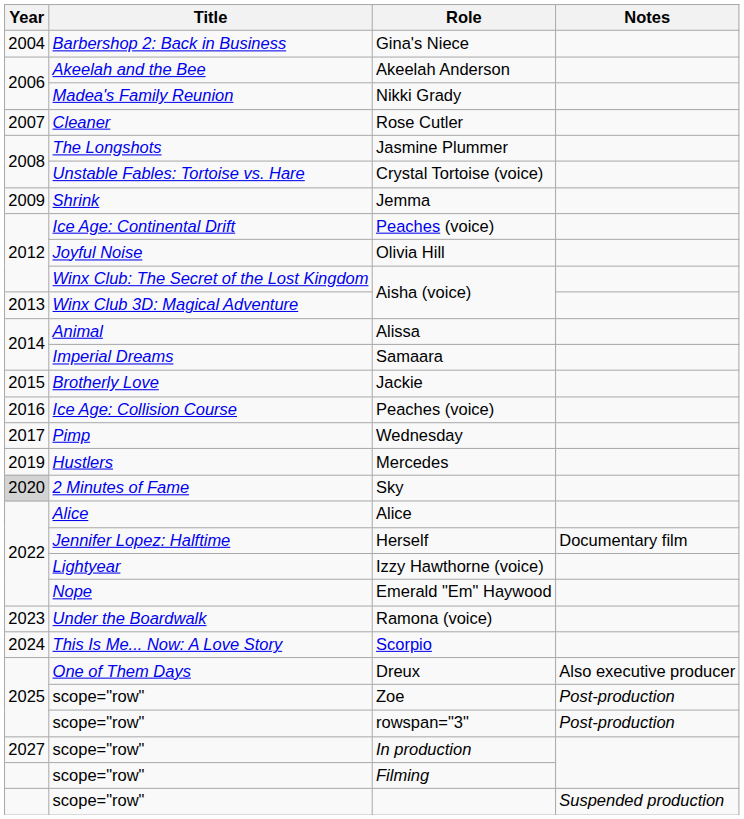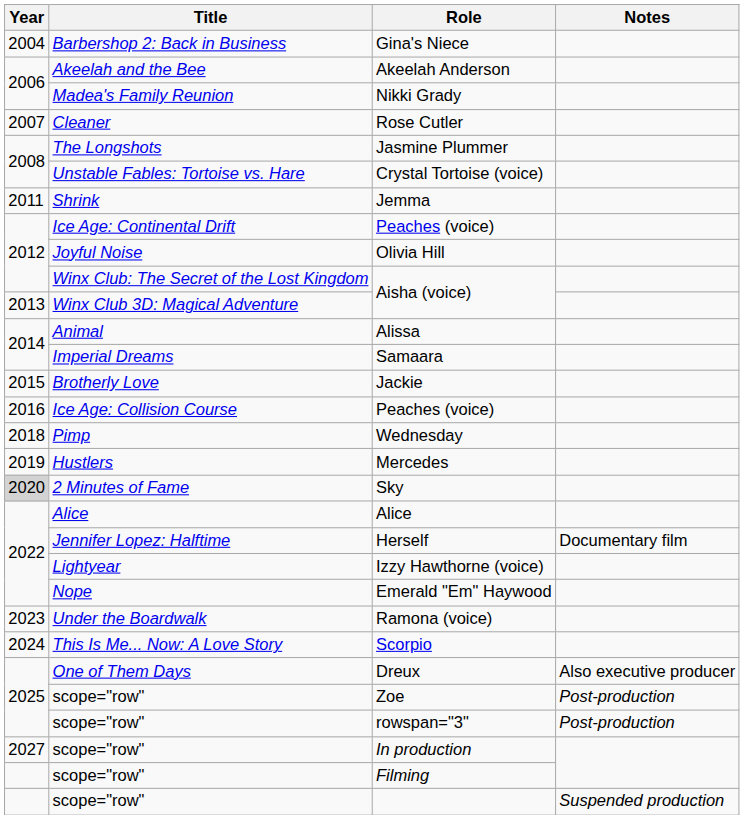Jemma | Year: 2009 -> 2011
Wednesday | Year: 2017 -> 2018
